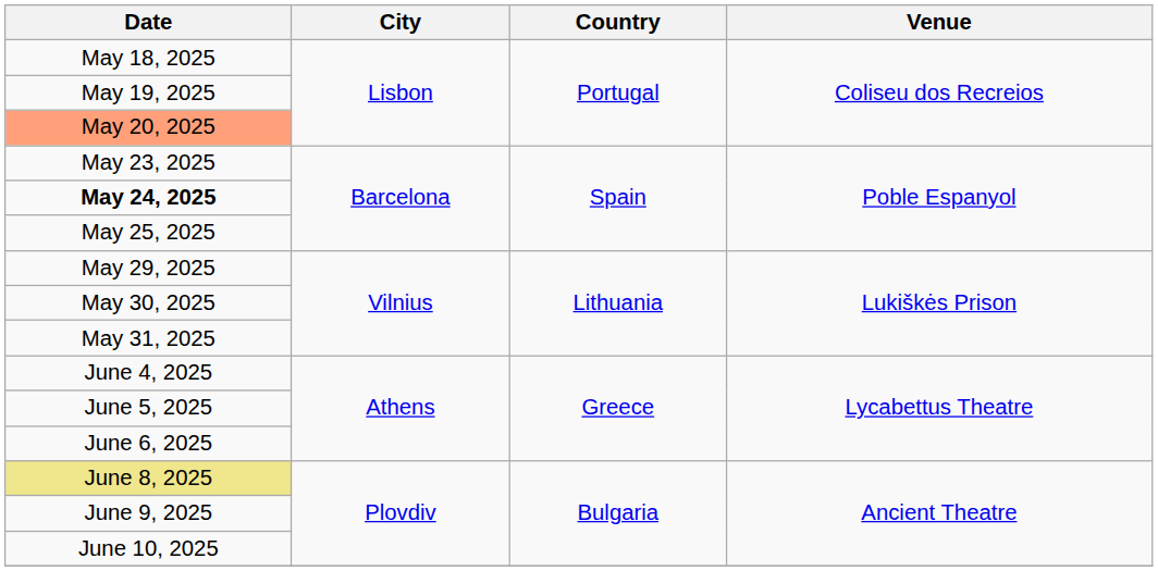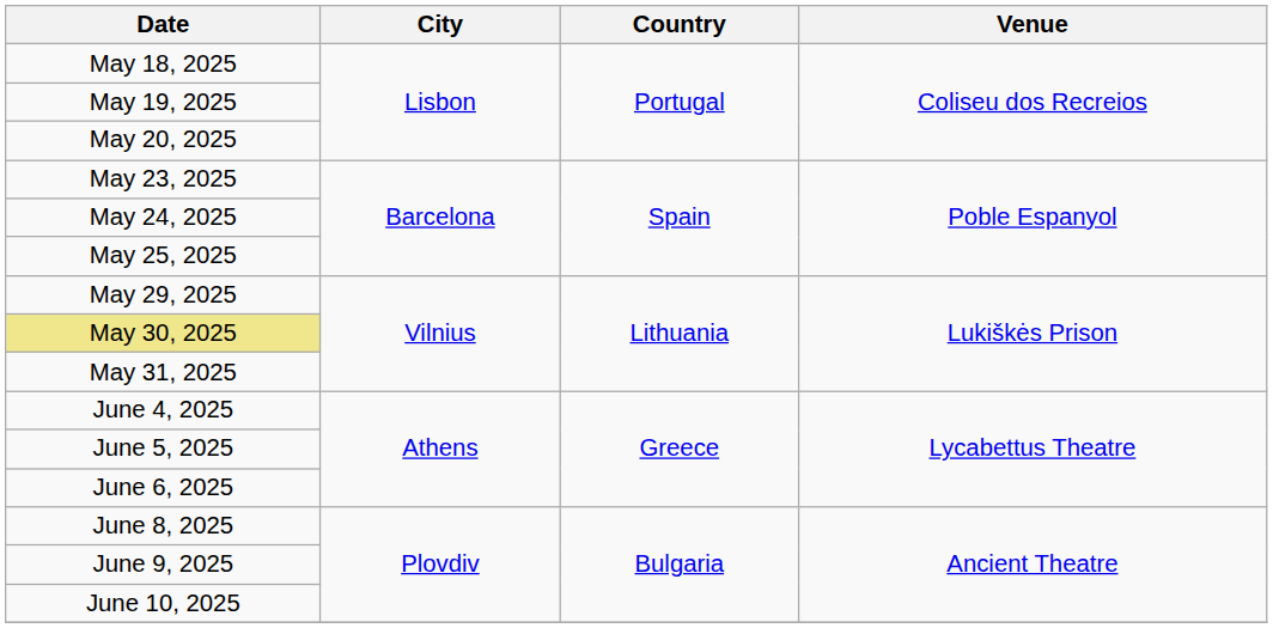May 20, 2025 | Date: lightsalmon background -> no background
May 24, 2025 | Date: bold -> normal
May 30, 2025 | Date: no background -> khaki background
June 8, 2025 | Date: khaki background -> no background
